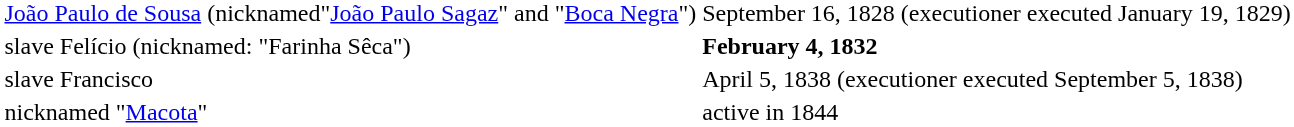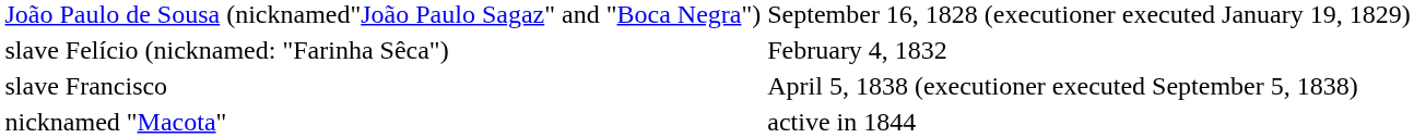slave Felício (nicknamed: "Farinha Sêca") | column 2: bold -> normal
